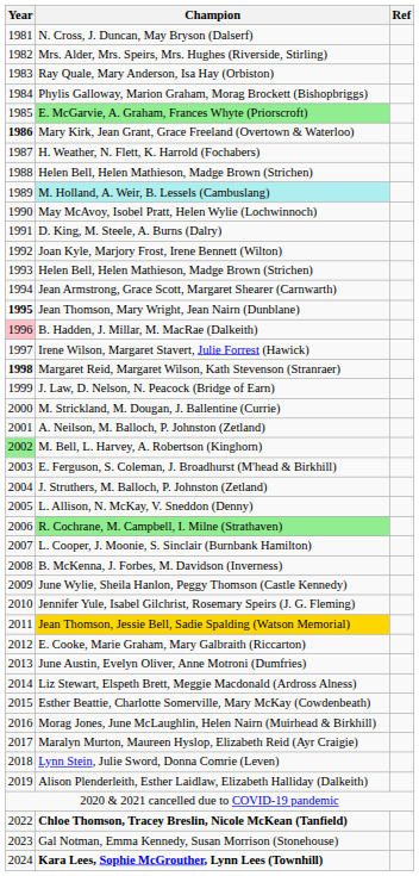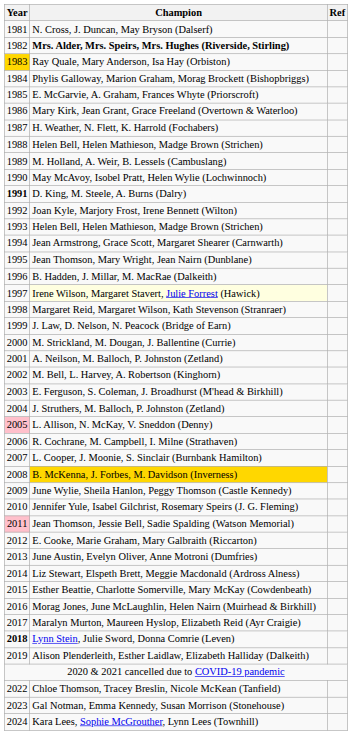Mrs. Alder, Mrs. Speirs, Mrs. Hughes (Riverside, Stirling) | Champion: normal -> bold
Ray Quale, Mary Anderson, Isa Hay (Orbiston) | Year: no background -> gold background
E. McGarvie, A. Graham, Frances Whyte (Priorscroft) | Champion: lightgreen background -> no background
Mary Kirk, Jean Grant, Grace Freeland (Overtown & Waterloo) | Year: bold -> normal
M. Holland, A. Weir, B. Lessels (Cambuslang) | Champion: paleturquoise background -> no background
D. King, M. Steele, A. Burns (Dalry) | Year: normal -> bold
Jean Thomson, Mary Wright, Jean Nairn (Dunblane) | Year: bold -> normal
B. Hadden, J. Millar, M. MacRae (Dalkeith) | Year: pink background -> no background
Irene Wilson, Margaret Stavert, Julie Forrest (Hawick) | Champion: no background -> lightyellow background
Margaret Reid, Margaret Wilson, Kath Stevenson (Stranraer) | Year: bold -> normal
M. Bell, L. Harvey, A. Robertson (Kinghorn) | Year: lightgreen background -> no background
L. Allison, N. McKay, V. Sneddon (Denny) | Year: no background -> pink background
R. Cochrane, M. Campbell, I. Milne (Strathaven) | Champion: lightgreen background -> no background
B. McKenna, J. Forbes, M. Davidson (Inverness) | Champion: no background -> gold background
Jean Thomson, Jessie Bell, Sadie Spalding (Watson Memorial) | Year: no background -> pink background
Jean Thomson, Jessie Bell, Sadie Spalding (Watson Memorial) | Champion: gold background -> no background
Lynn Stein, Julie Sword, Donna Comrie (Leven) | Year: normal -> bold
Chloe Thomson, Tracey Breslin, Nicole McKean (Tanfield) | Champion: bold -> normal
Kara Lees, Sophie McGrouther, Lynn Lees (Townhill) | Champion: bold -> normal
